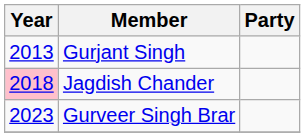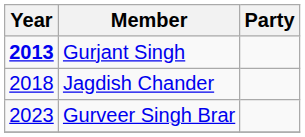Gurjant Singh | Year: normal -> bold
Jagdish Chander | Year: pink background -> no background
